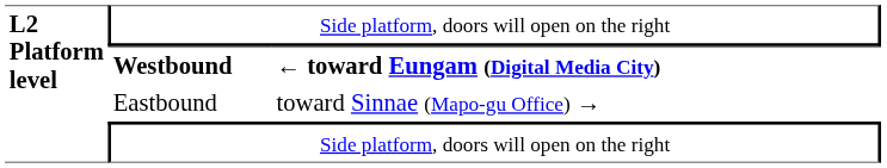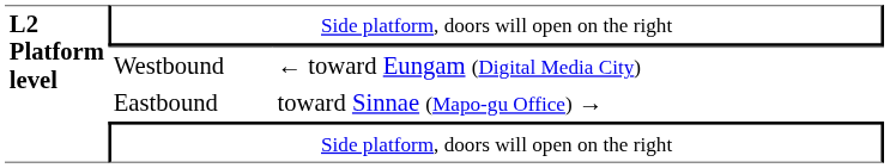Westbound | column 2: bold -> normal
Westbound | column 3: bold -> normal
